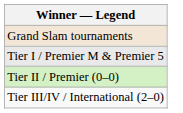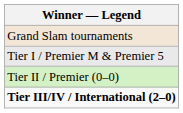row 5 | column 1: normal -> bold
